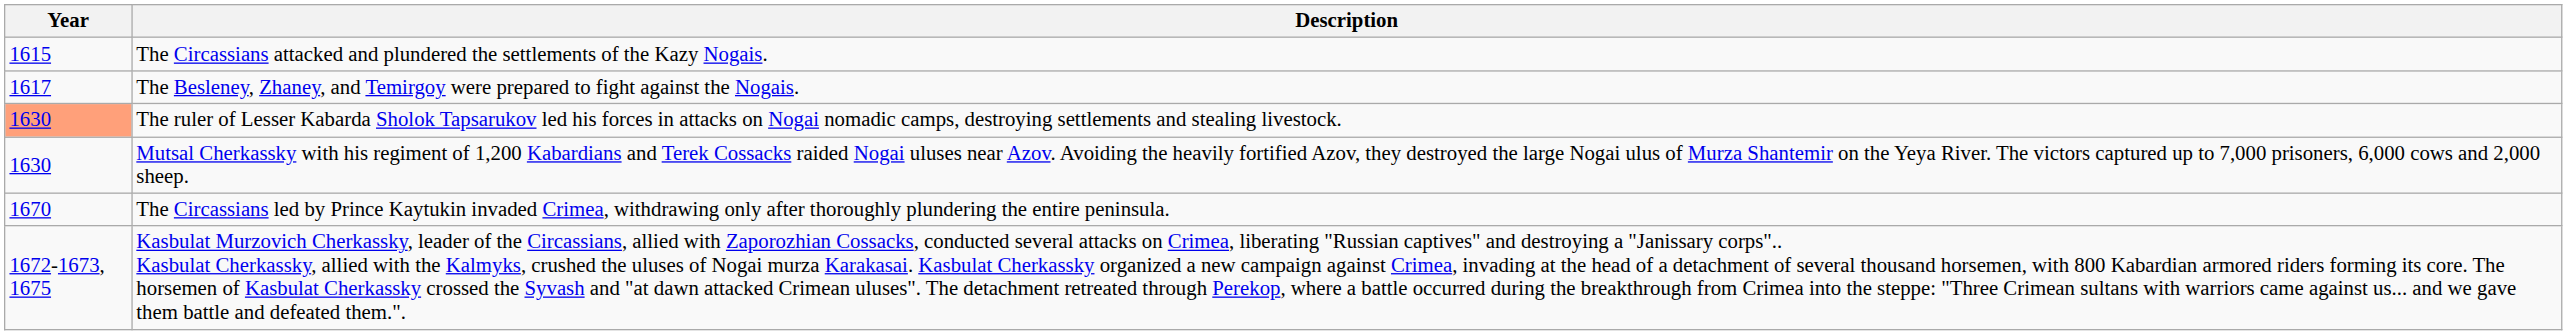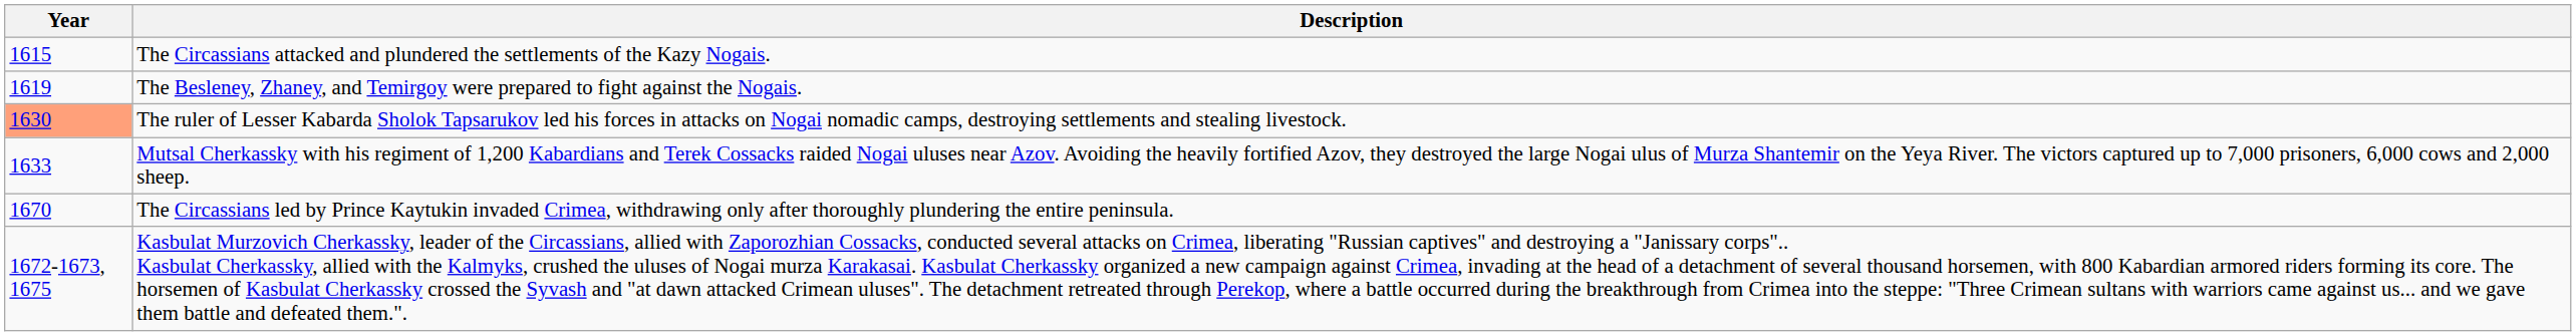row 3 | Year: 1617 -> 1619
row 5 | Year: 1630 -> 1633
